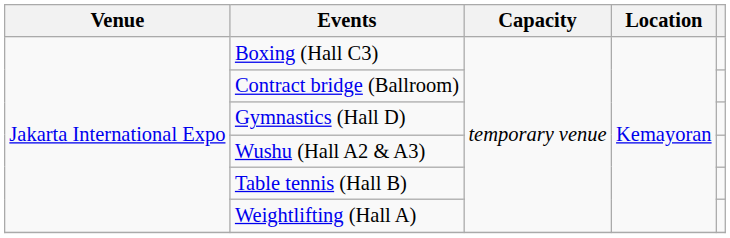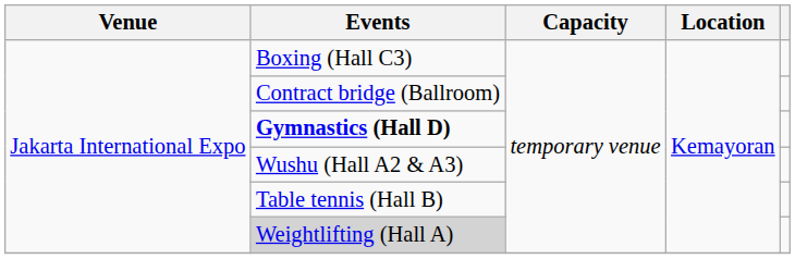Gymnastics (Hall D) | Events: normal -> bold
Weightlifting (Hall A) | Events: no background -> lightgrey background
